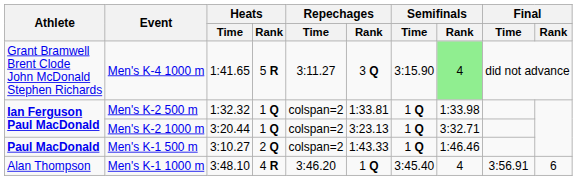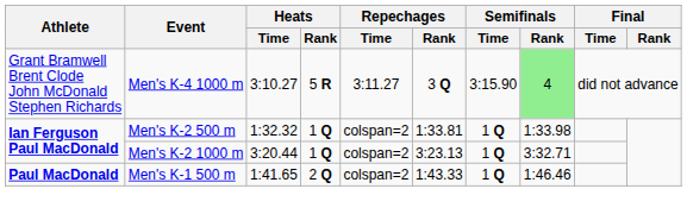Men's K-4 1000 m | Heats / Time: 1:41.65 -> 3:10.27
Men's K-1 500 m | Heats / Time: 3:10.27 -> 1:41.65
- row: Alan Thompson | Men's K-1 1000 m | 3:48.10 | 4 R | 3:46.20 | 1 Q | 3:45.40 | 4 | 3:56.91 | 6
